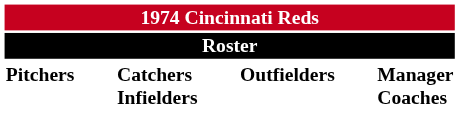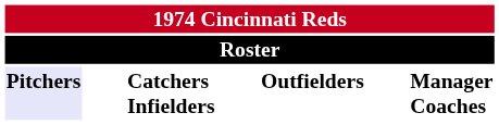Pitchers | column 1: no background -> lavender background
